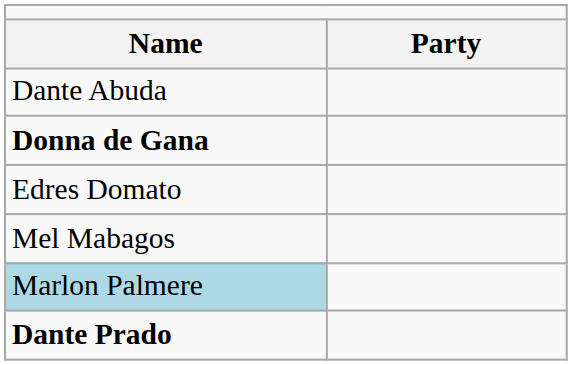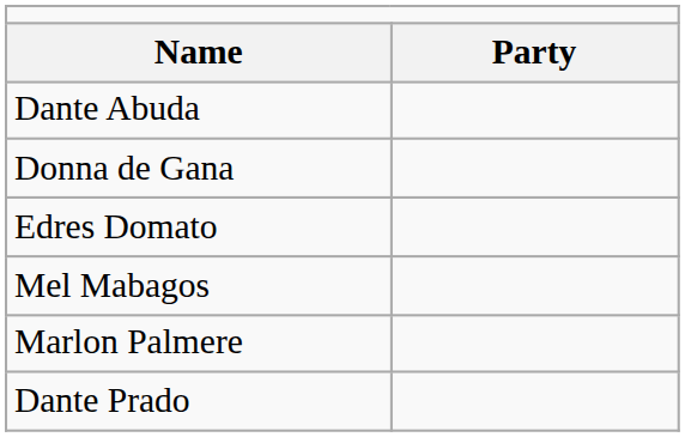Donna de Gana | column 1: bold -> normal
Marlon Palmere | column 1: lightblue background -> no background
Dante Prado | column 1: bold -> normal
